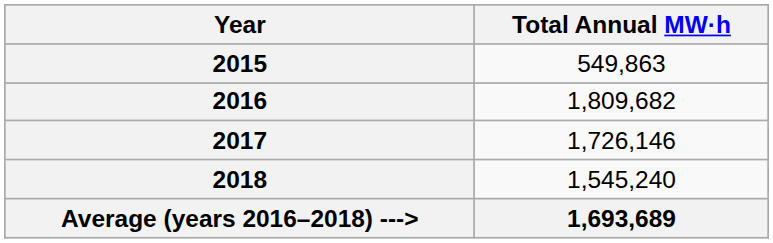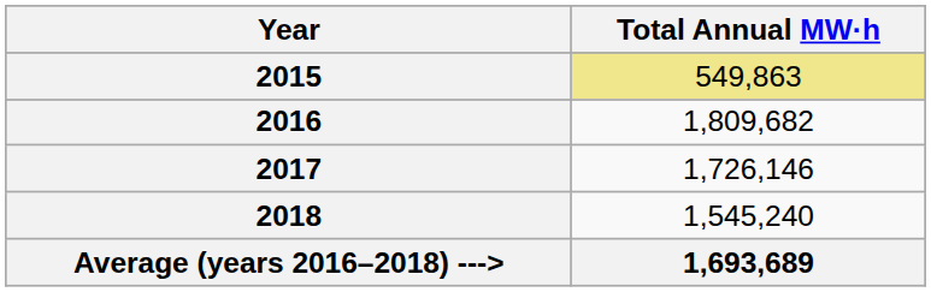2015 | Total Annual MW·h: no background -> khaki background
